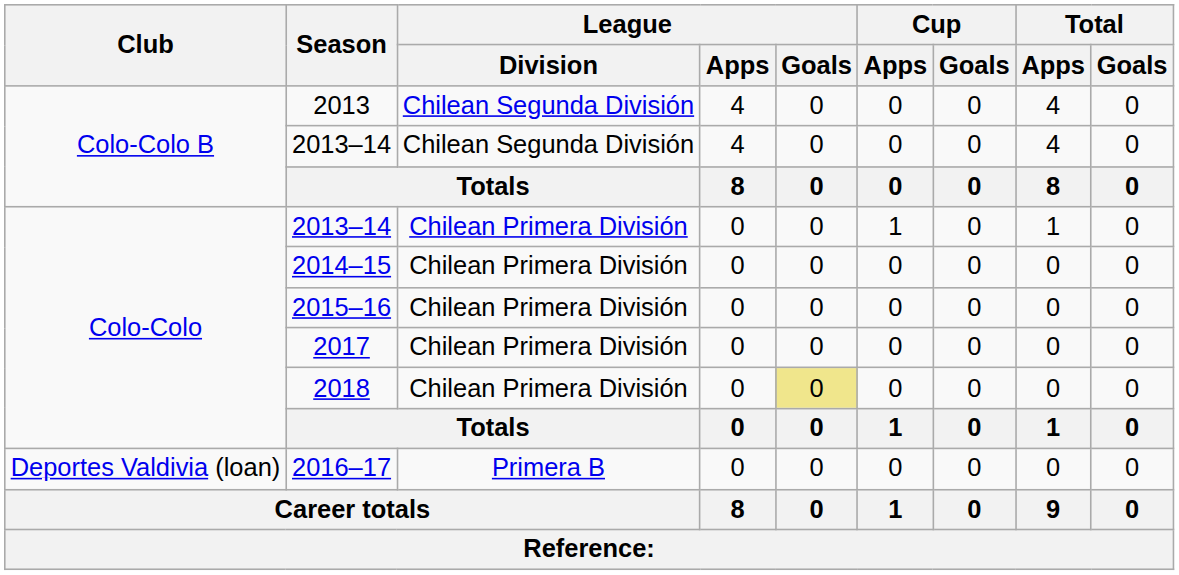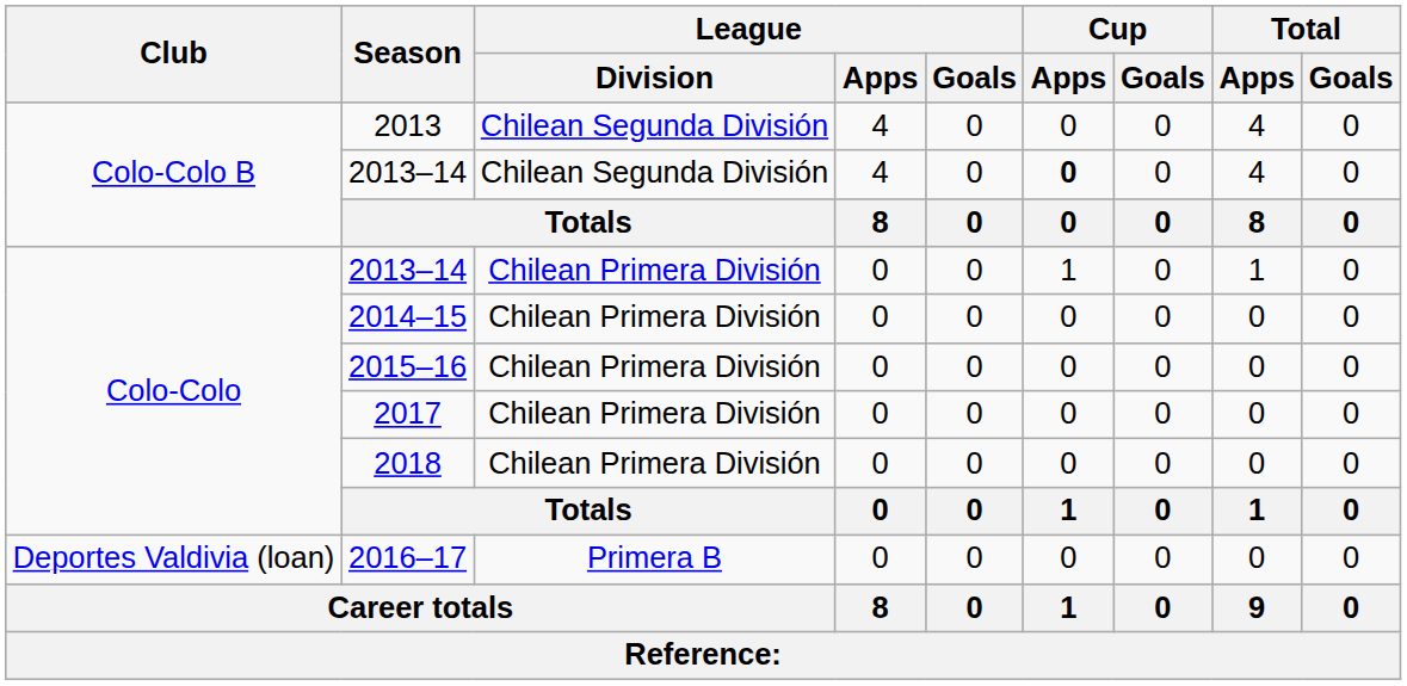Colo-Colo B / 2013–14 | Cup / Apps: normal -> bold
2018 | League / Goals: khaki background -> no background
